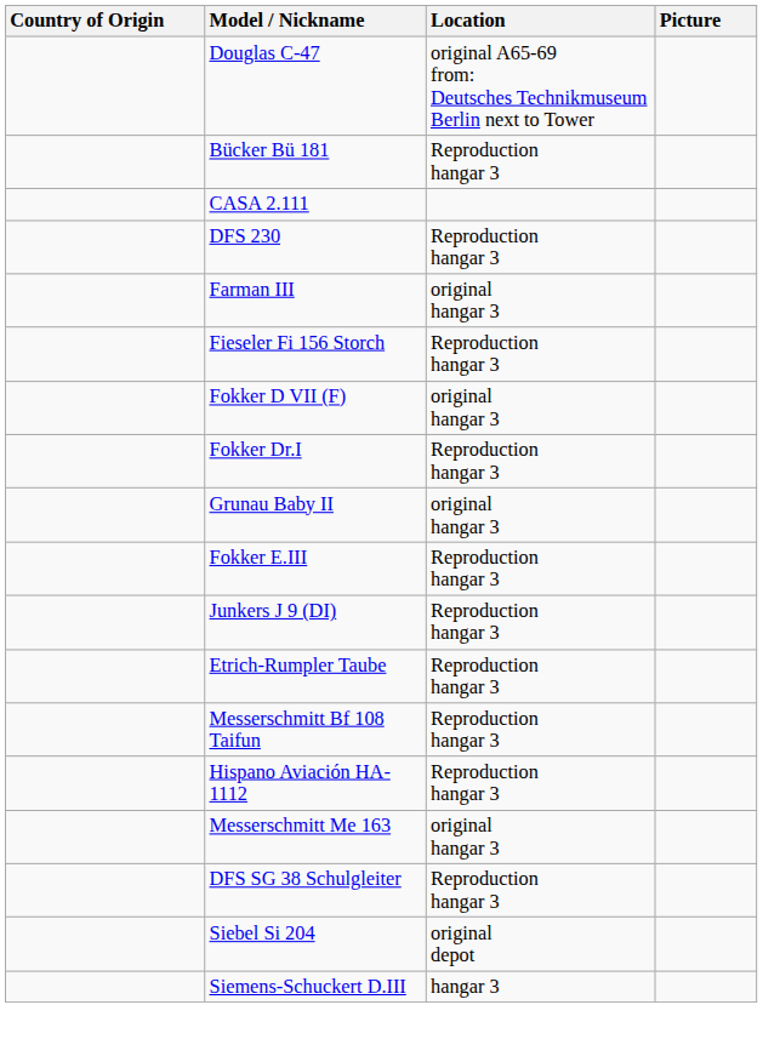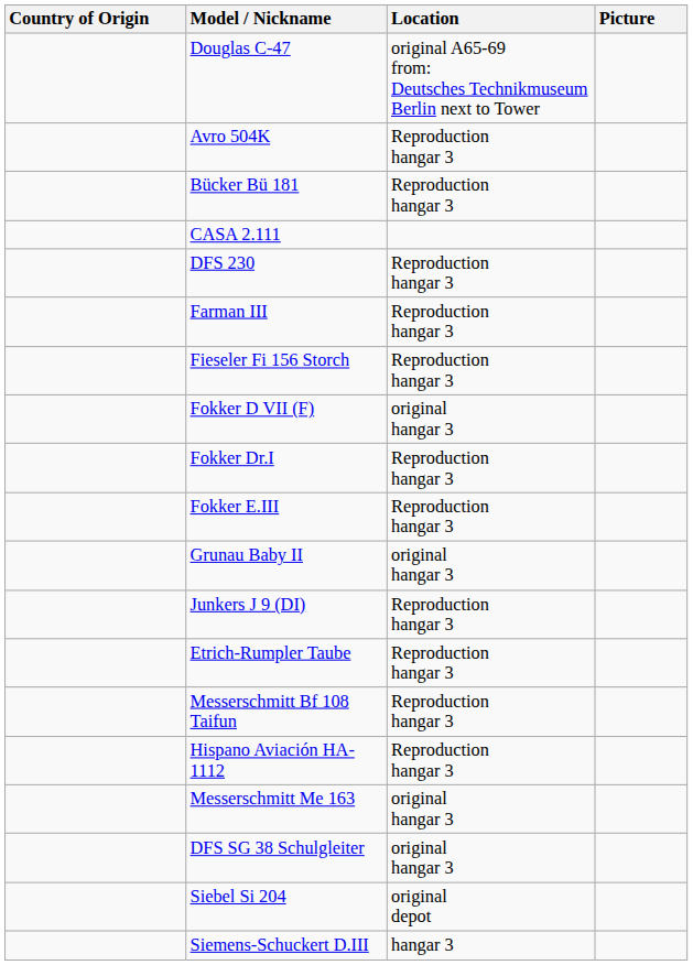+ row: Avro 504K | Reproduction hangar 3
Farman III | Location: original hangar 3 -> Reproduction hangar 3
rows swapped: Fokker E.III <-> Grunau Baby II
DFS SG 38 Schulgleiter | Location: Reproduction hangar 3 -> original hangar 3
